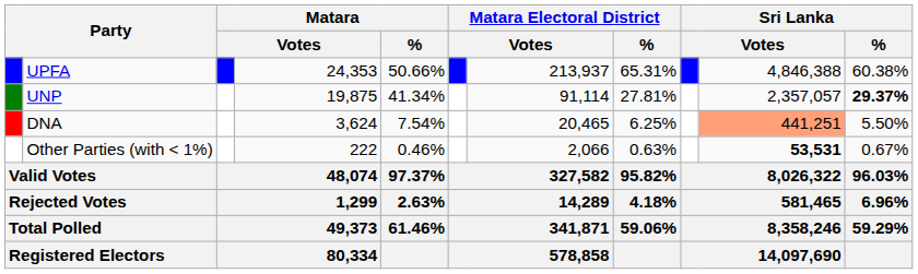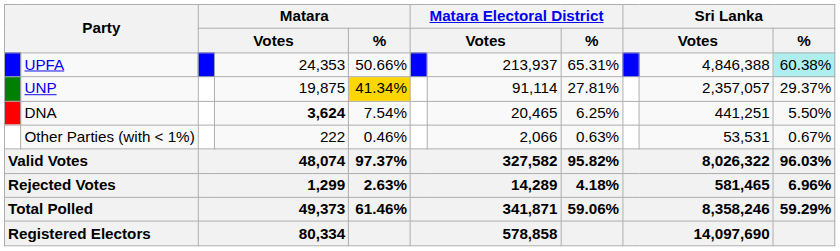UPFA | Sri Lanka / %: no background -> paleturquoise background
UNP | Matara / %: no background -> gold background
UNP | Sri Lanka / %: bold -> normal
DNA | column 4: normal -> bold
DNA | column 10: lightsalmon background -> no background
Other Parties (with < 1%) | column 10: bold -> normal
